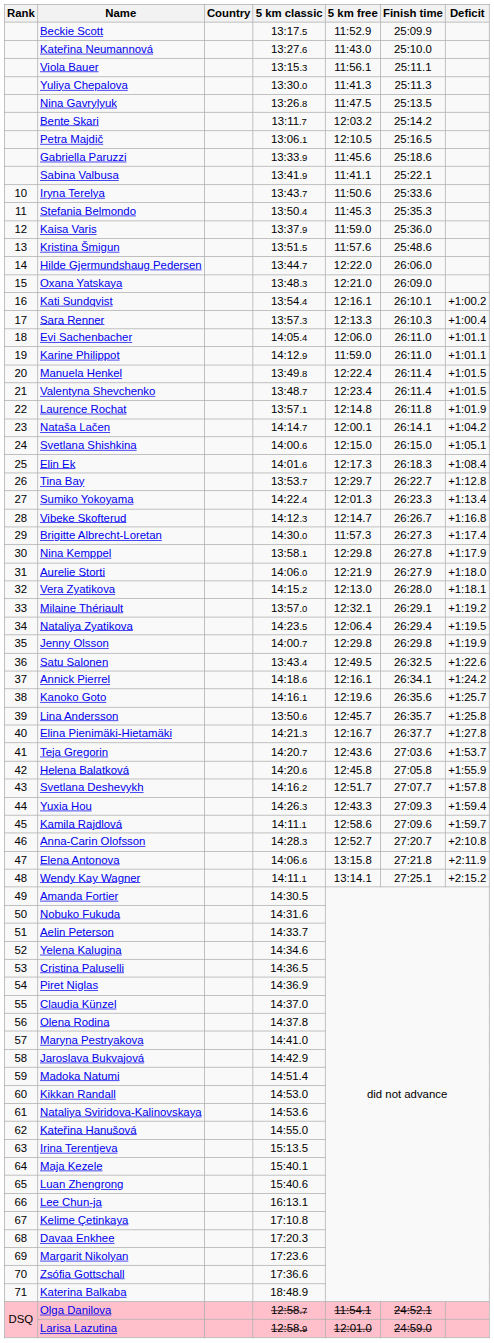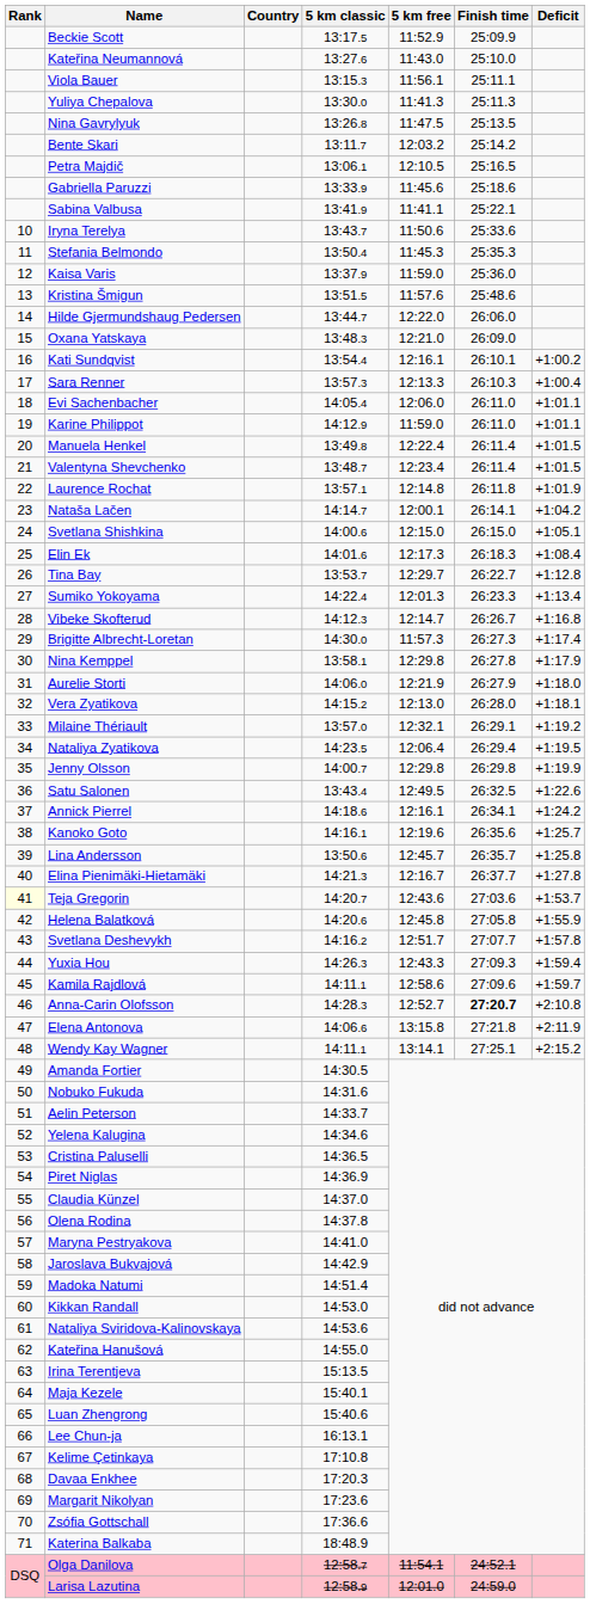Teja Gregorin | Rank: no background -> lightyellow background
Anna-Carin Olofsson | Finish time: normal -> bold
